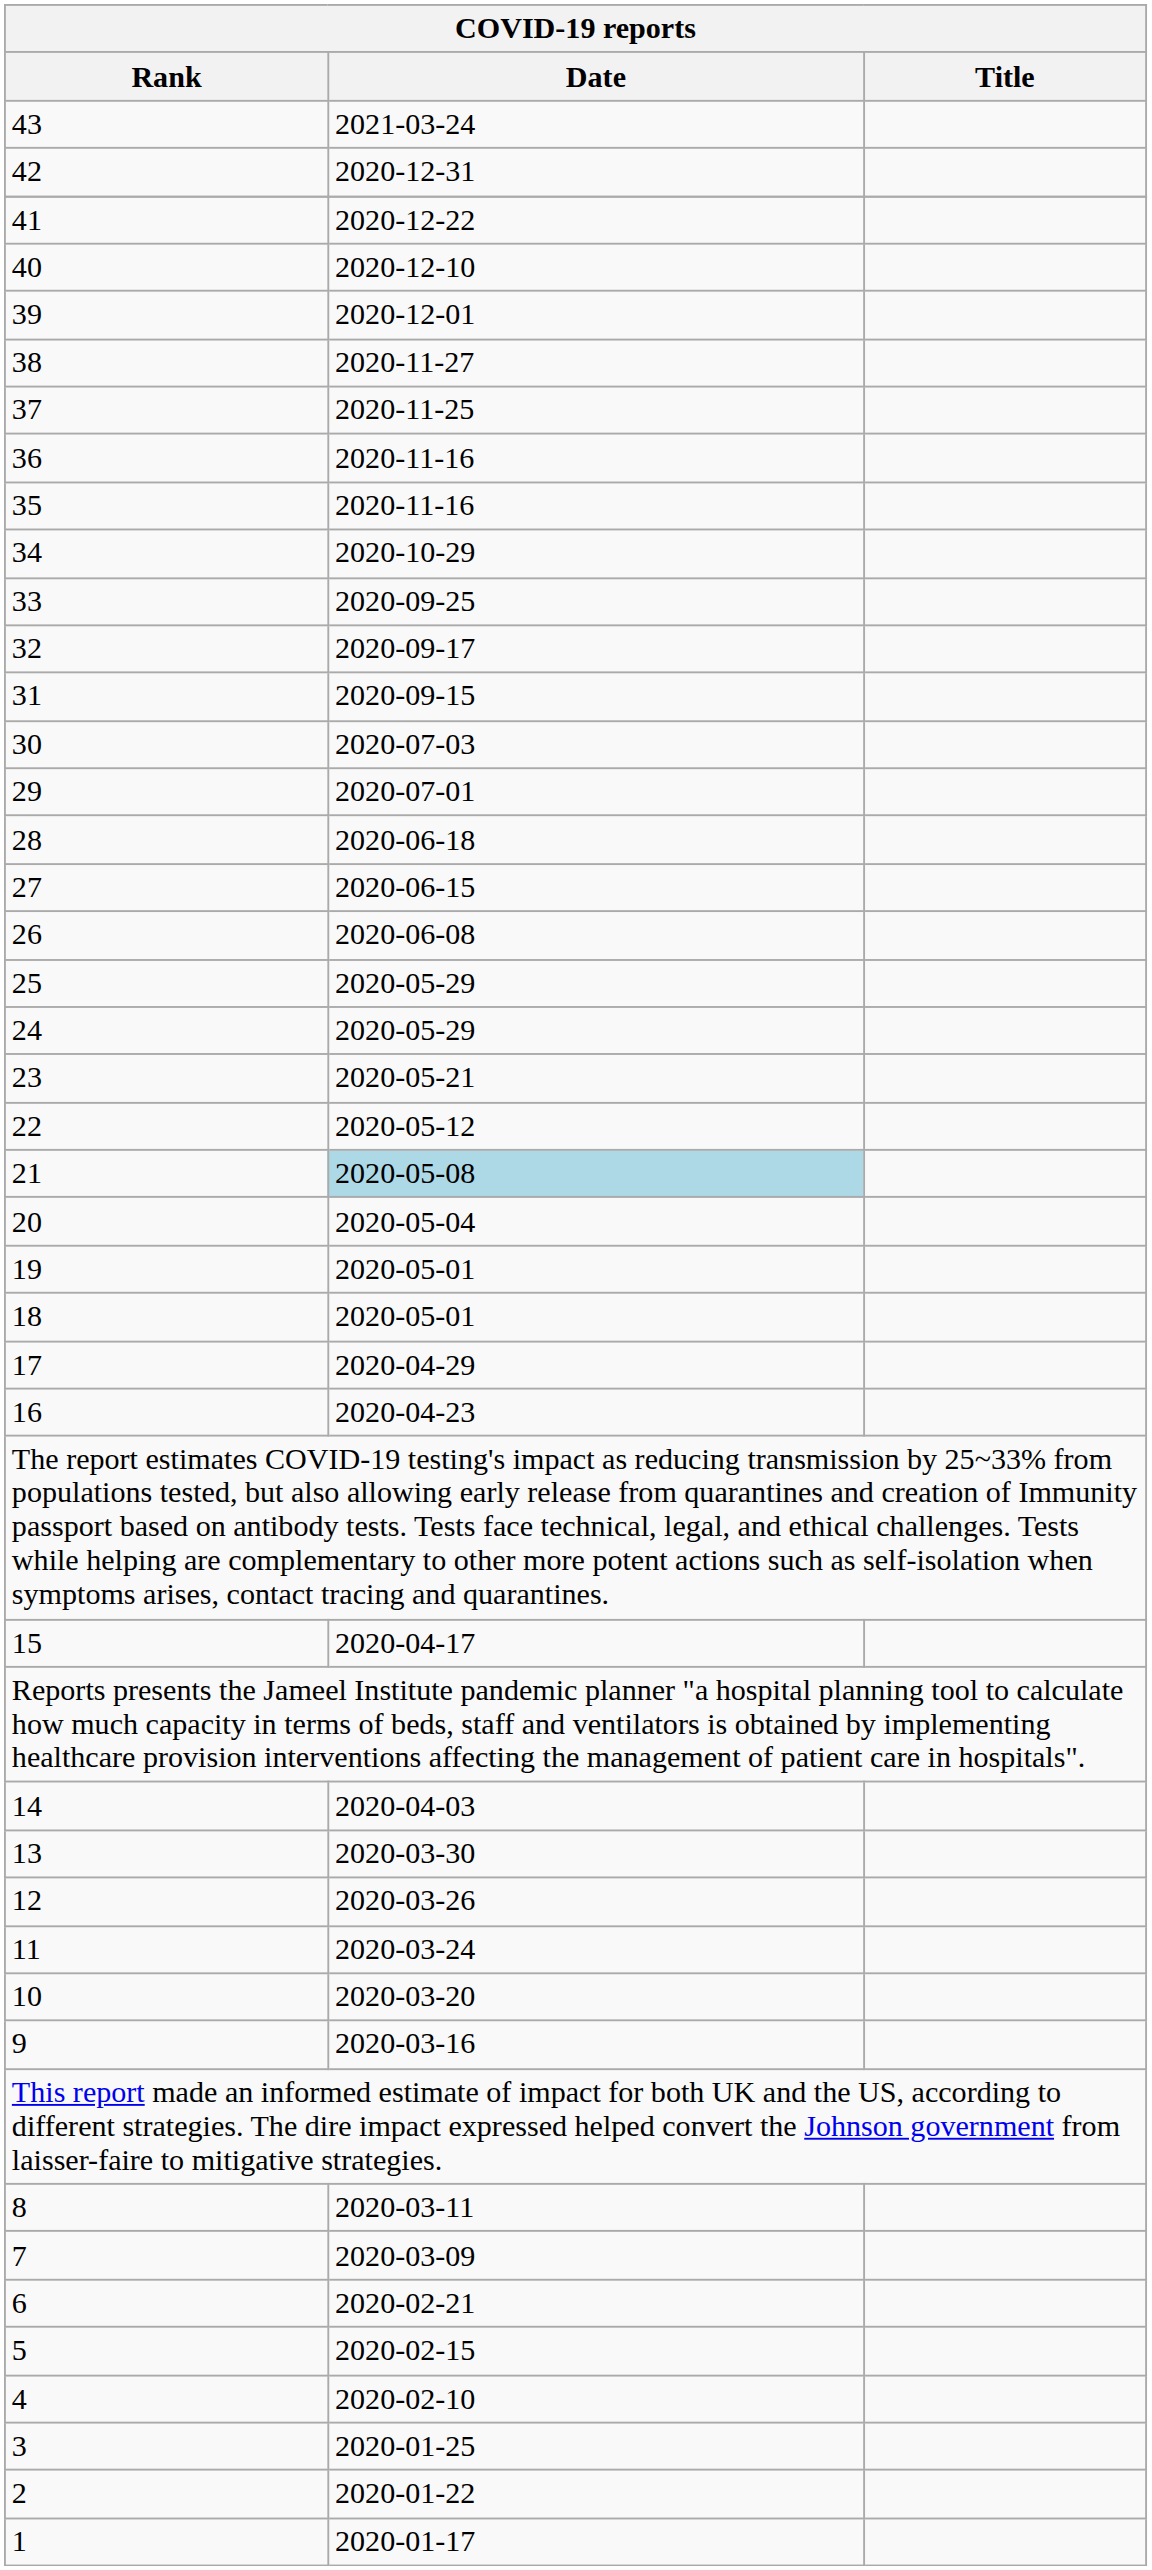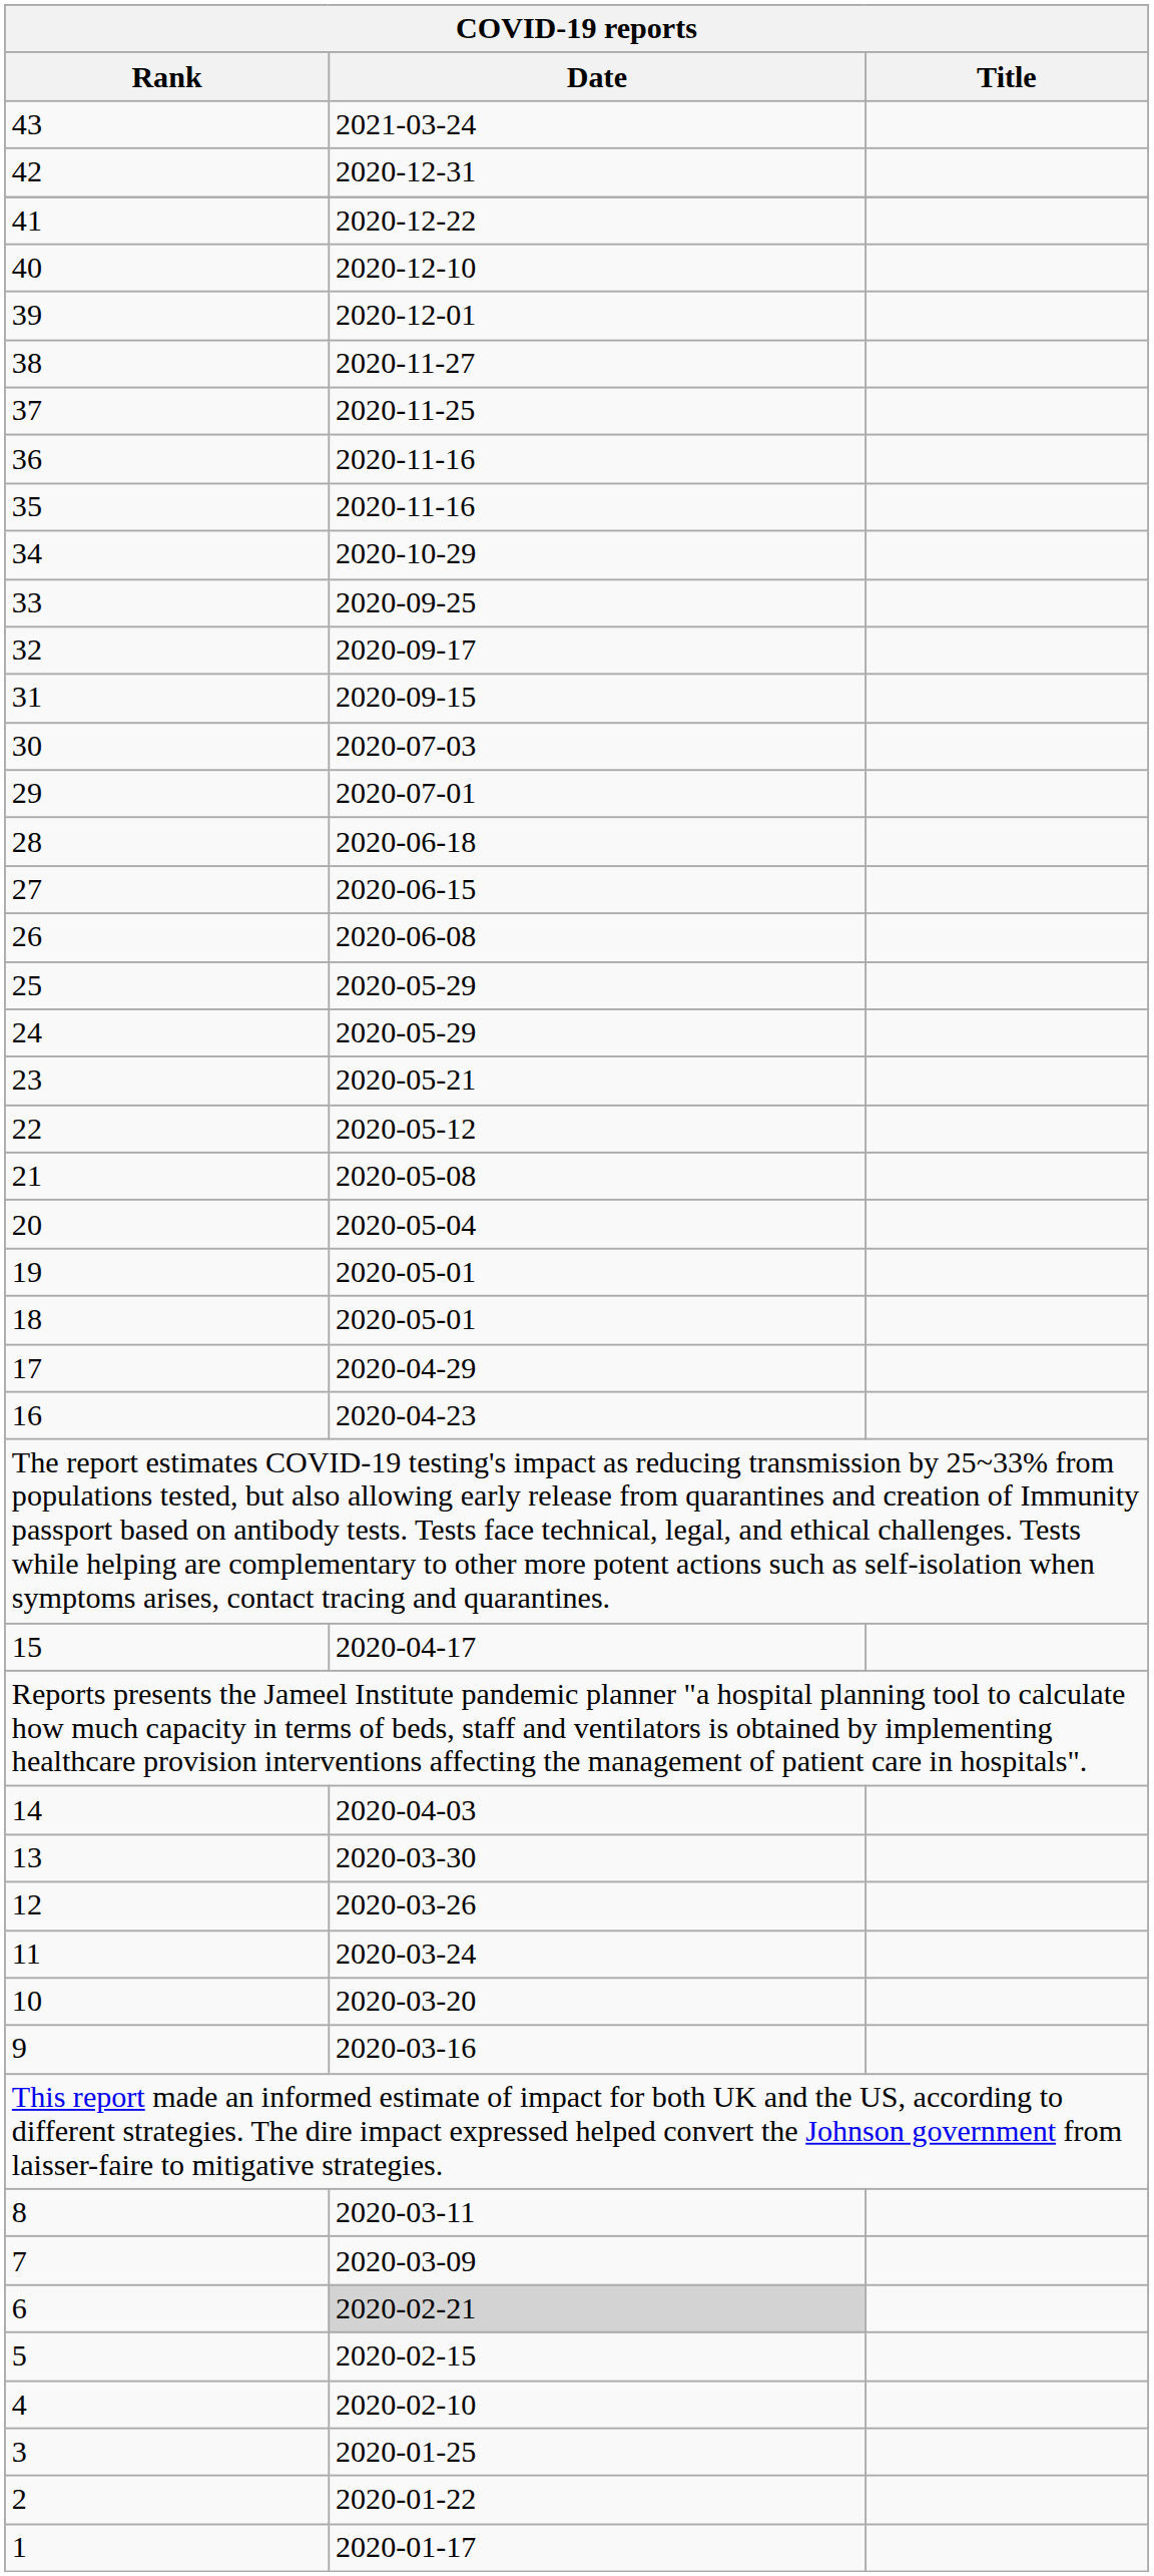21 | Date: lightblue background -> no background
6 | Date: no background -> lightgrey background
